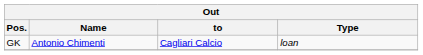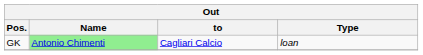GK | Name: no background -> lightgreen background
